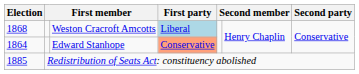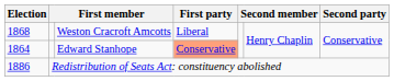Weston Cracroft Amcotts | First party: lightblue background -> no background
Redistribution of Seats Act: constituency abolished | Election: 1885 -> 1886
